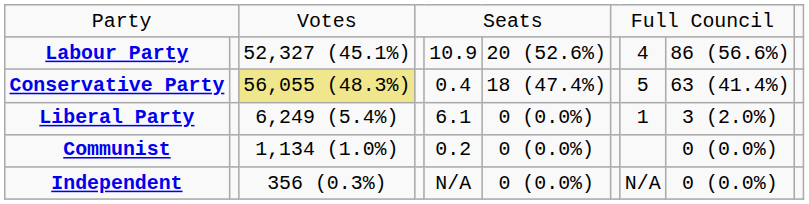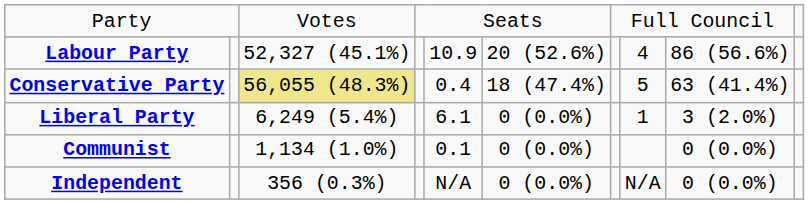Communist | column 5: 0.2 -> 0.1
